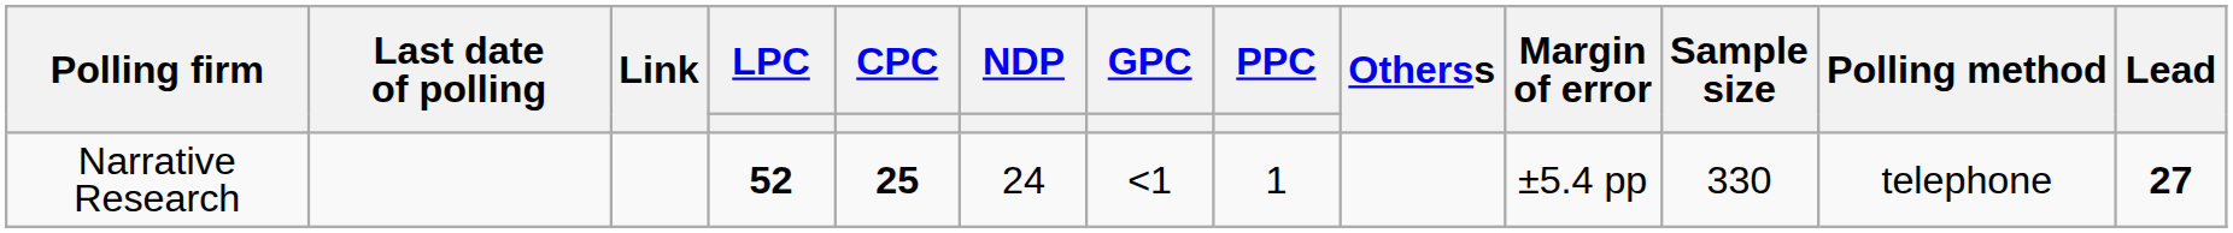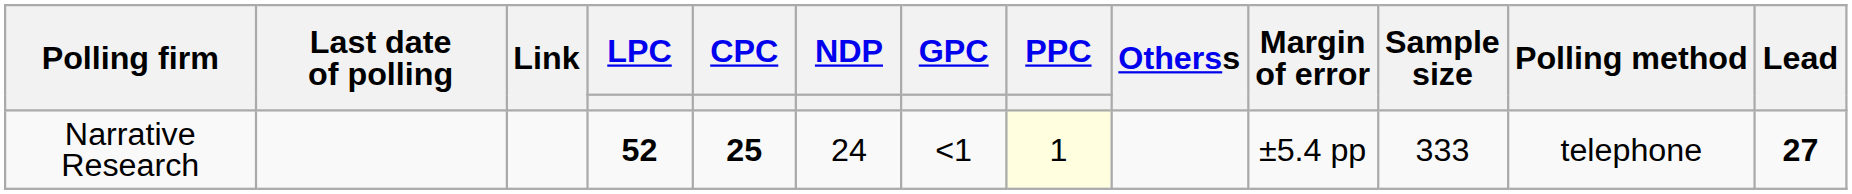Narrative Research | PPC: no background -> lightyellow background
Narrative Research | Sample size: 330 -> 333
